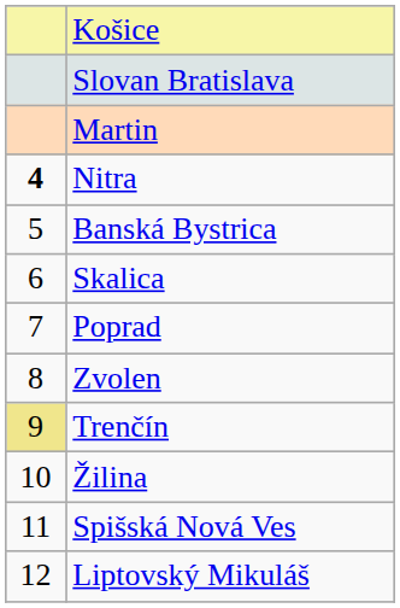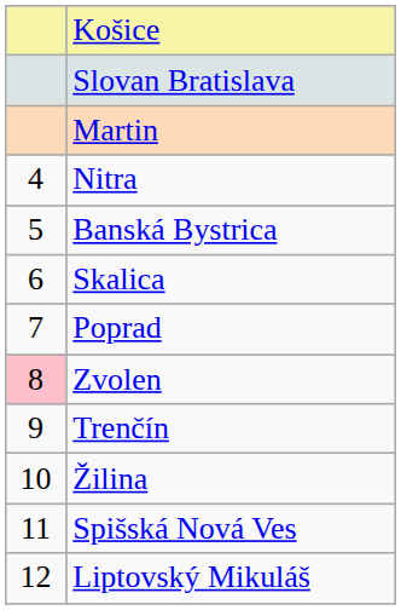Nitra | column 1: bold -> normal
Zvolen | column 1: no background -> pink background
Trenčín | column 1: khaki background -> no background
